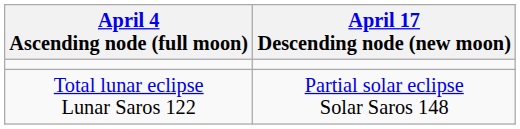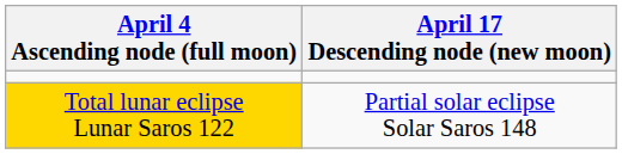row 3 | April 4 Ascending node (full moon): no background -> gold background
